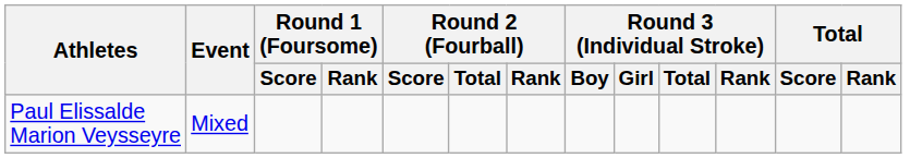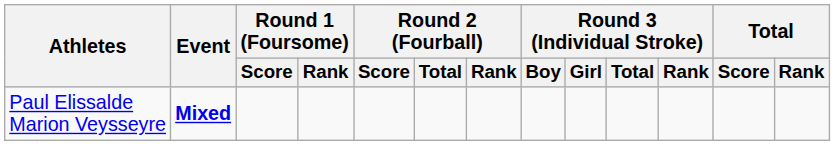Paul Elissalde Marion Veysseyre | Event: normal -> bold
